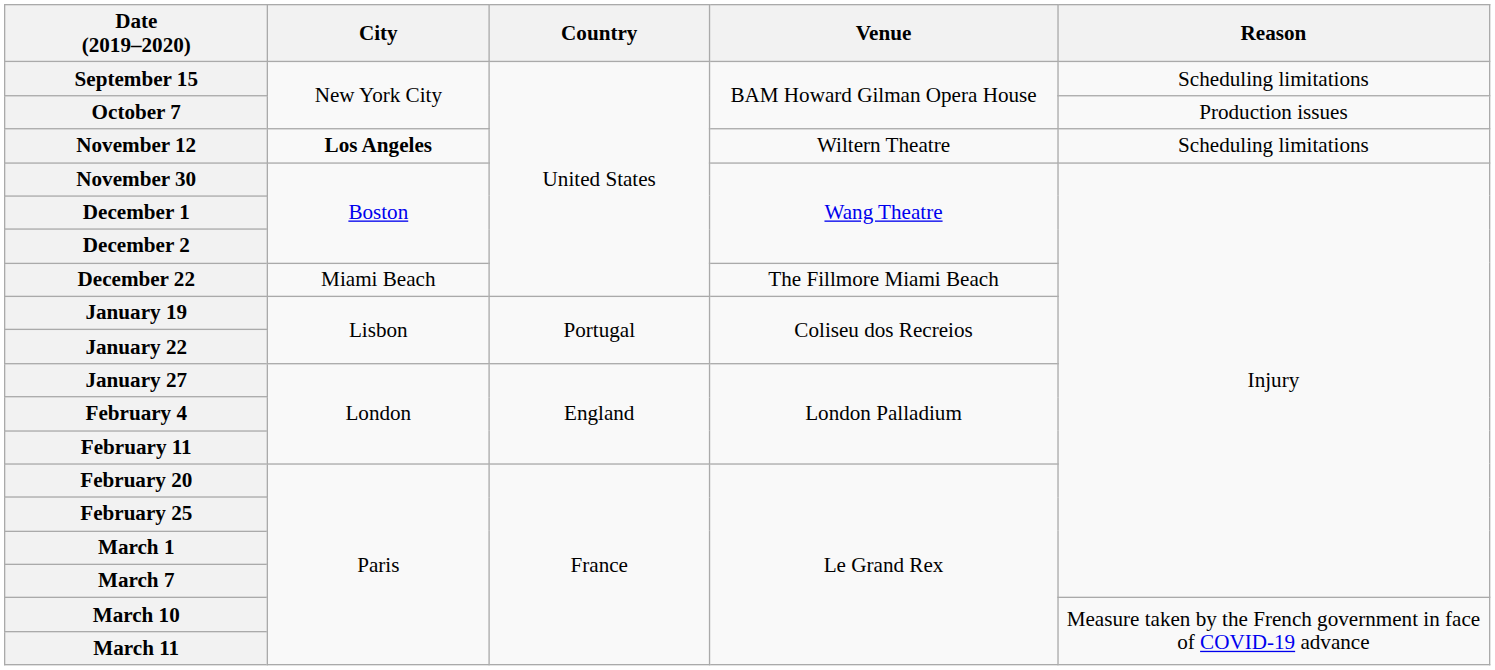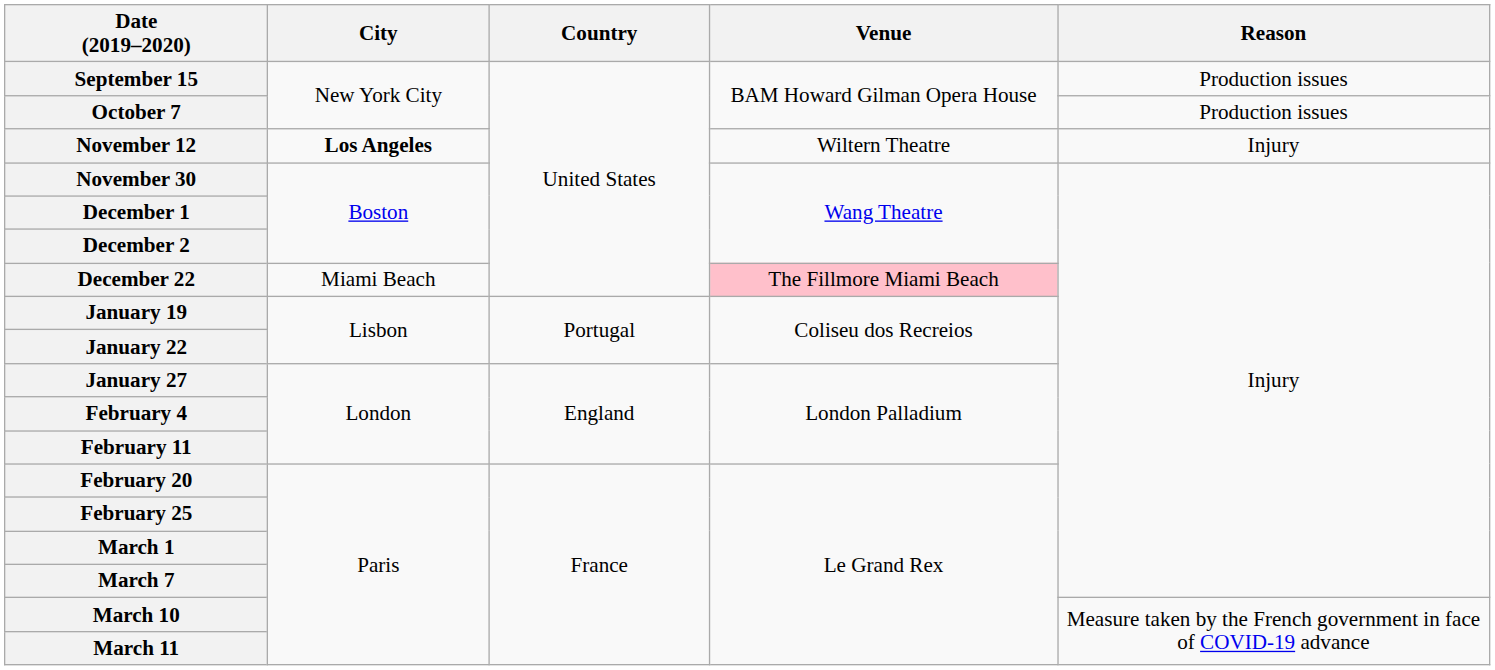September 15 | Reason: Scheduling limitations -> Production issues
November 12 | Reason: Scheduling limitations -> Injury
December 22 | Venue: no background -> pink background
